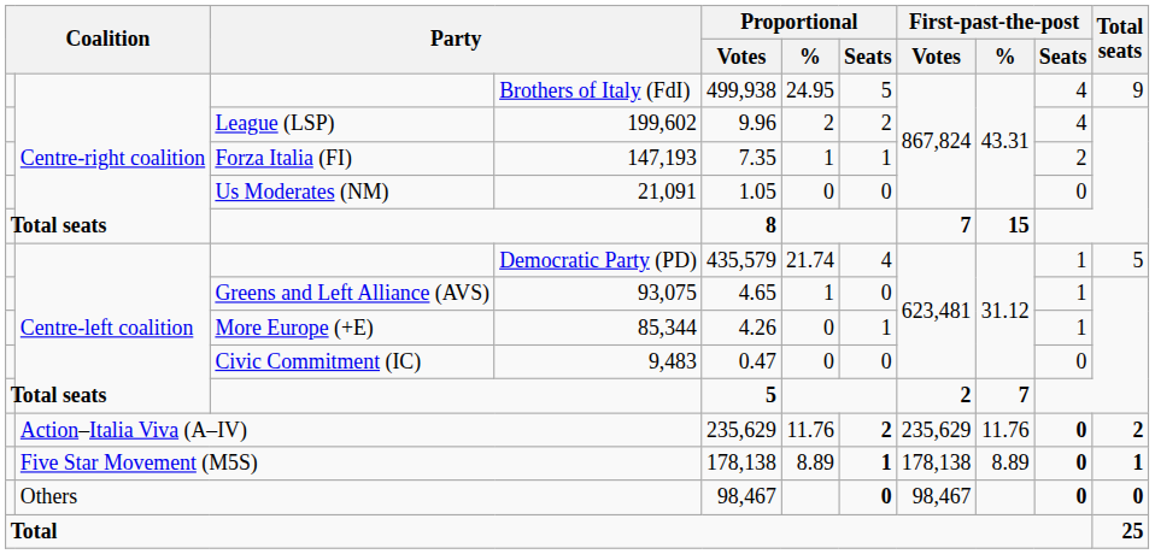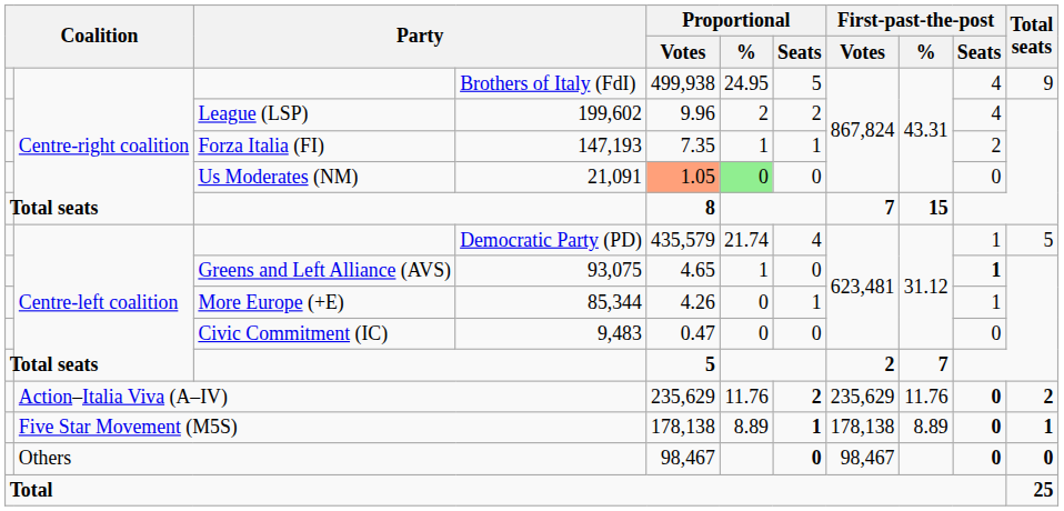21,091 | Proportional / Votes: no background -> lightsalmon background
21,091 | Proportional / %: no background -> lightgreen background
93,075 | First-past-the-post / Seats: normal -> bold
